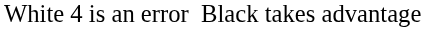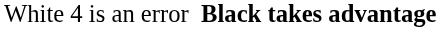White 4 is an error | column 2: normal -> bold
